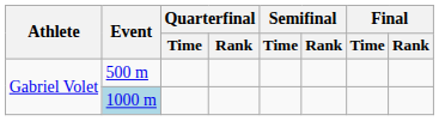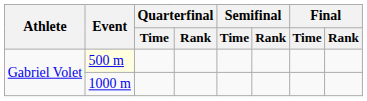500 m | Event: no background -> lightyellow background
1000 m | Event: lightblue background -> no background
